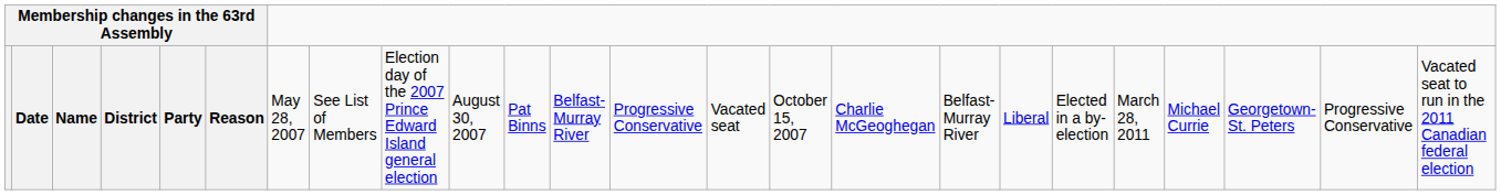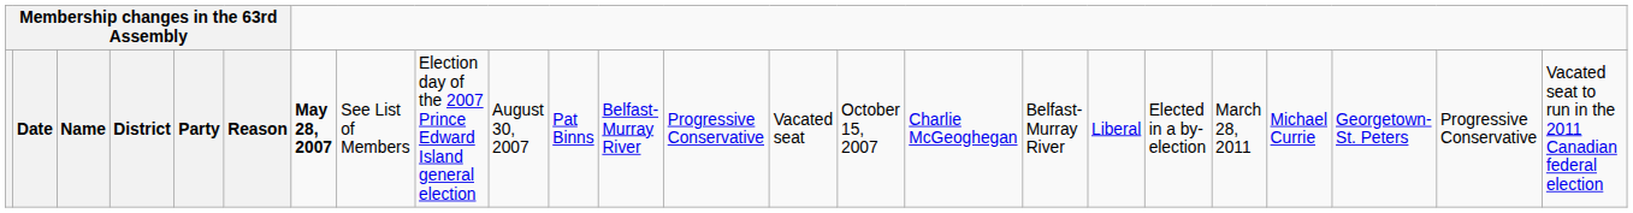Date | column 7: normal -> bold
